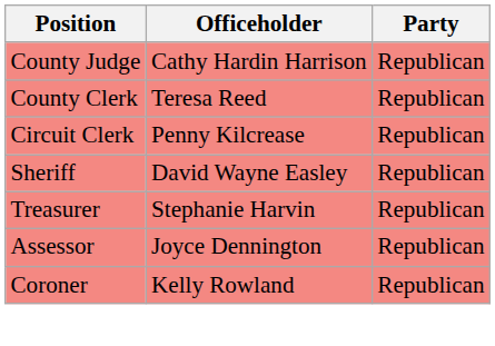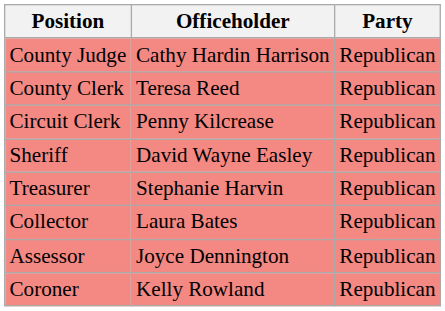+ row: Collector | Laura Bates | Republican
